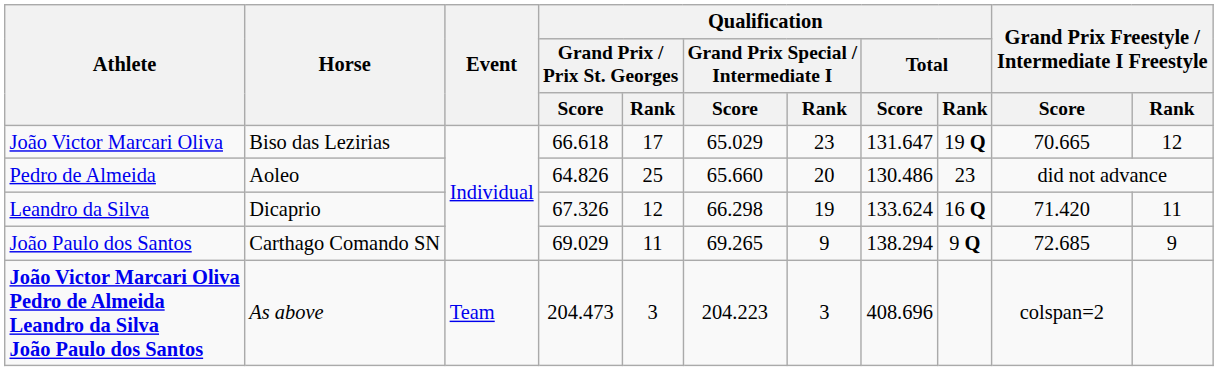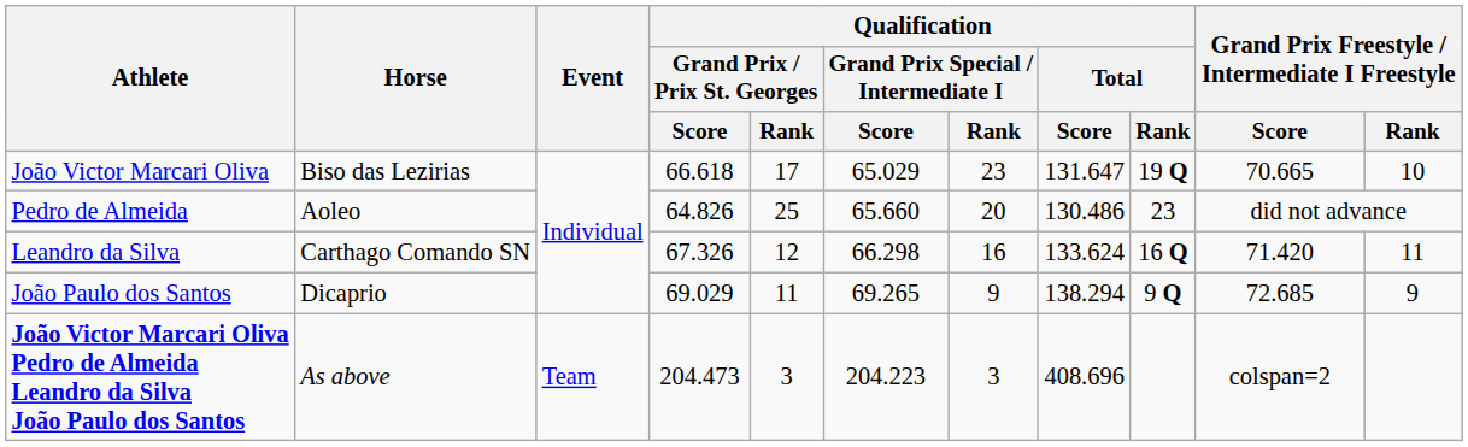João Victor Marcari Oliva | Grand Prix Freestyle / Intermediate I Freestyle / Rank: 12 -> 10
Leandro da Silva | Horse: Dicaprio -> Carthago Comando SN
Leandro da Silva | Qualification / Grand Prix Special / Intermediate I / Rank: 19 -> 16
João Paulo dos Santos | Horse: Carthago Comando SN -> Dicaprio
